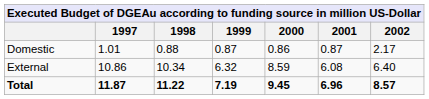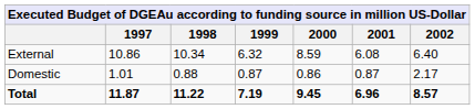rows swapped: Domestic <-> External
